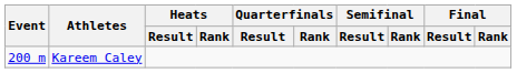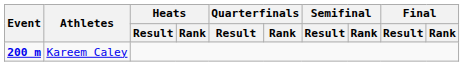Kareem Caley | Event: normal -> bold
